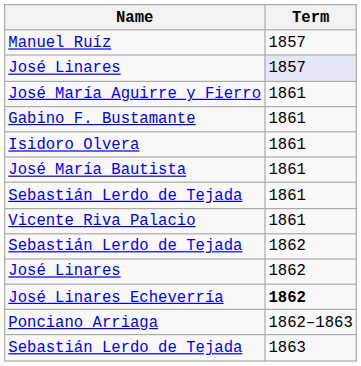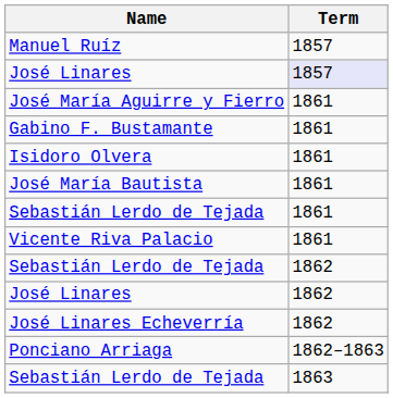row 12 | Term: bold -> normal
